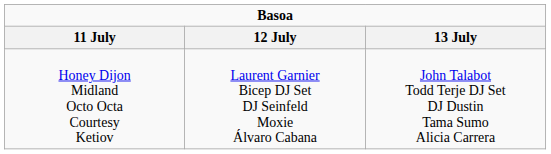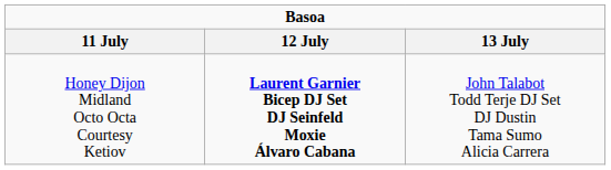Honey Dijon Midland Octo Octa Courtesy Ketiov | 12 July: normal -> bold
